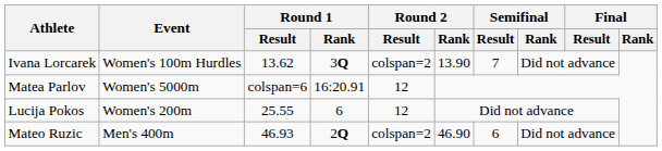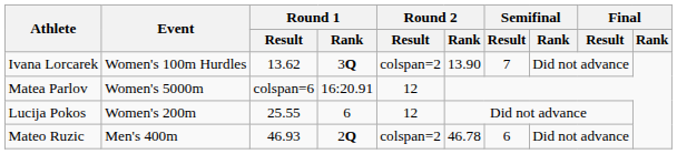Mateo Ruzic | Round 2 / Rank: 46.90 -> 46.78
